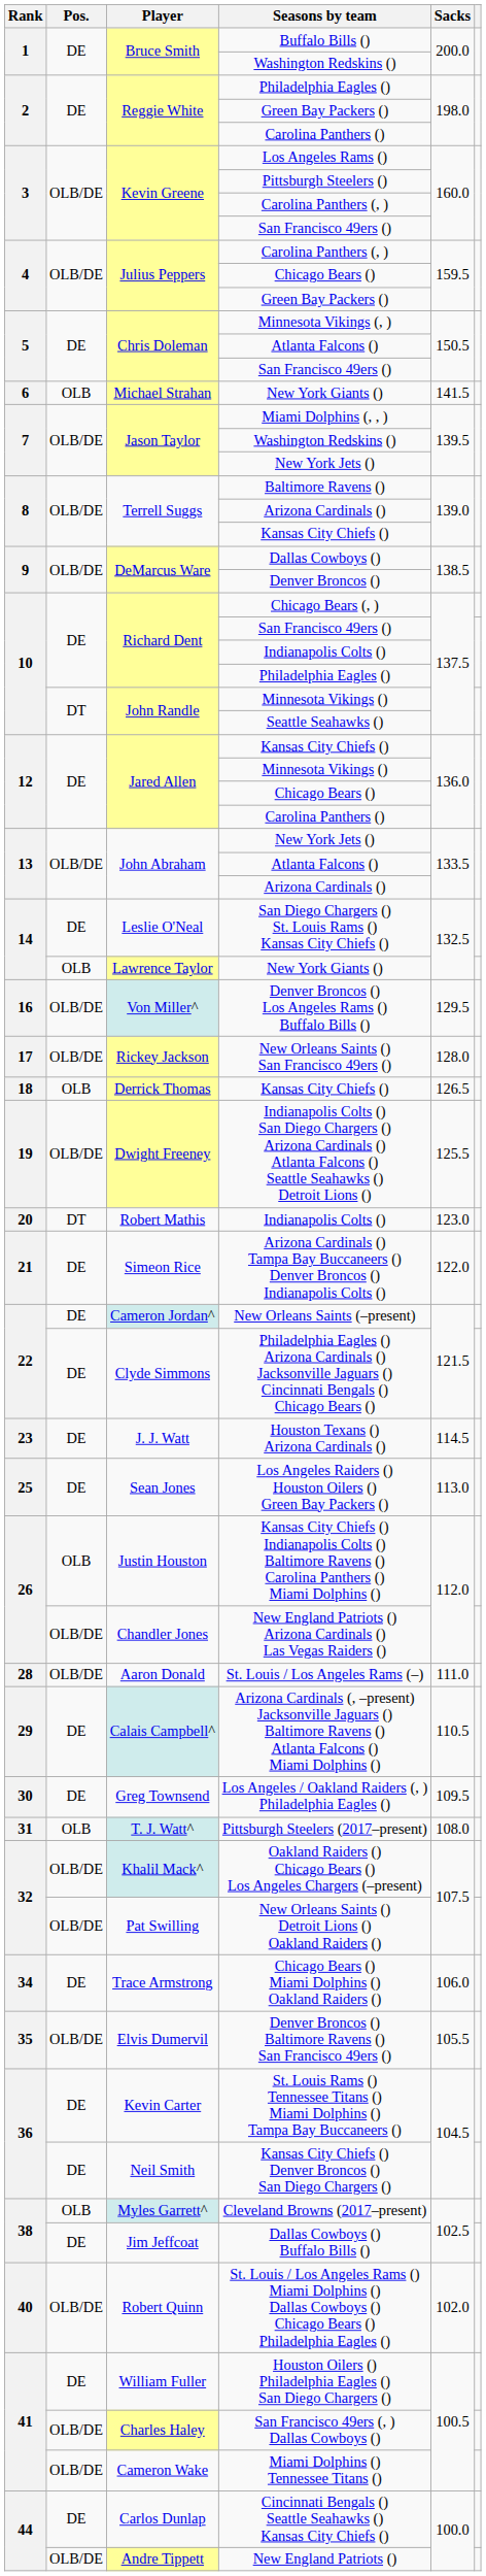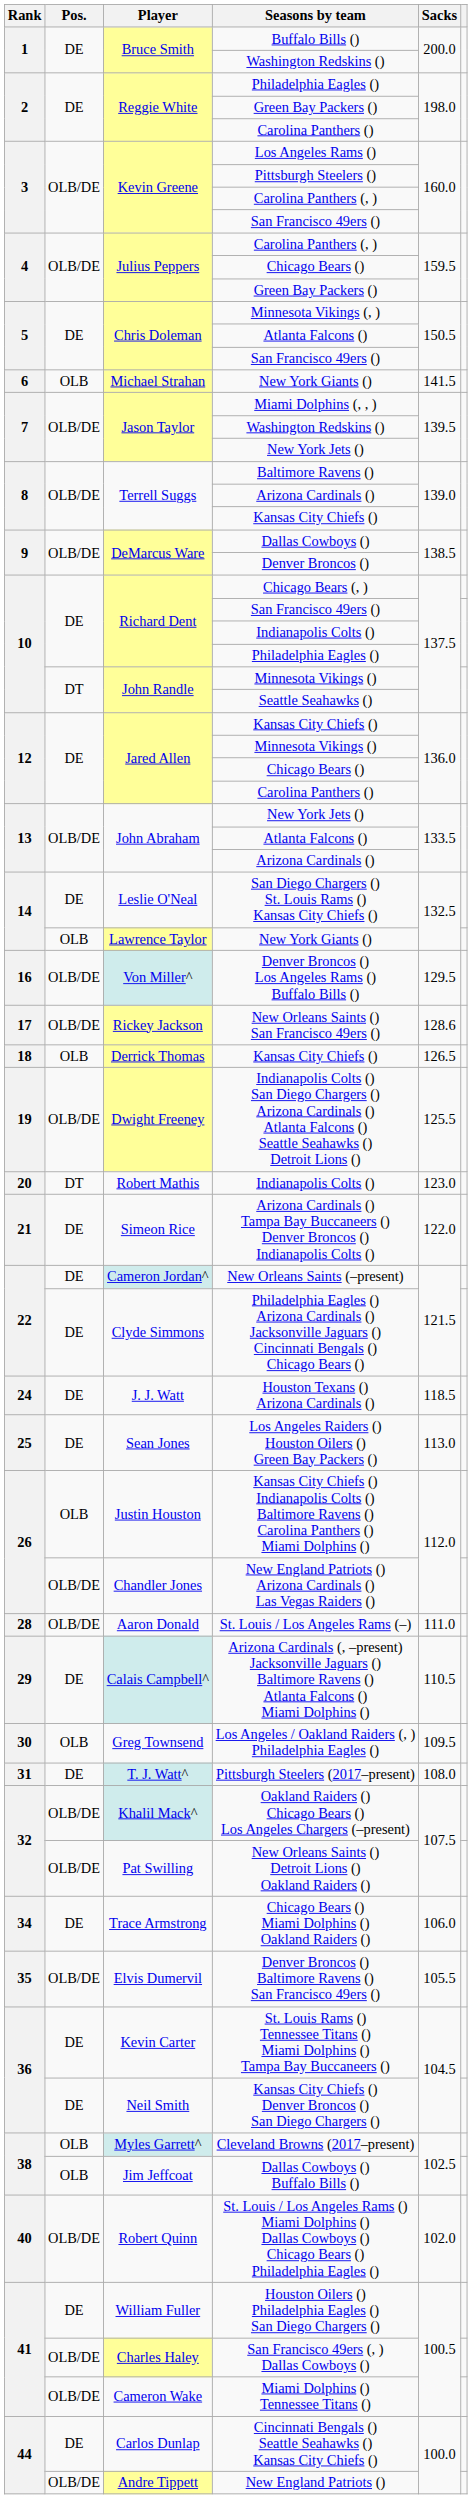New Orleans Saints () San Francisco 49ers () | Sacks: 128.0 -> 128.6
Houston Texans () Arizona Cardinals () | Rank: 23 -> 24
Houston Texans () Arizona Cardinals () | Sacks: 114.5 -> 118.5
Los Angeles / Oakland Raiders (, ) Philadelphia Eagles () | Pos.: DE -> OLB
Pittsburgh Steelers (2017–present) | Pos.: OLB -> DE
Dallas Cowboys () Buffalo Bills () | Pos.: DE -> OLB
